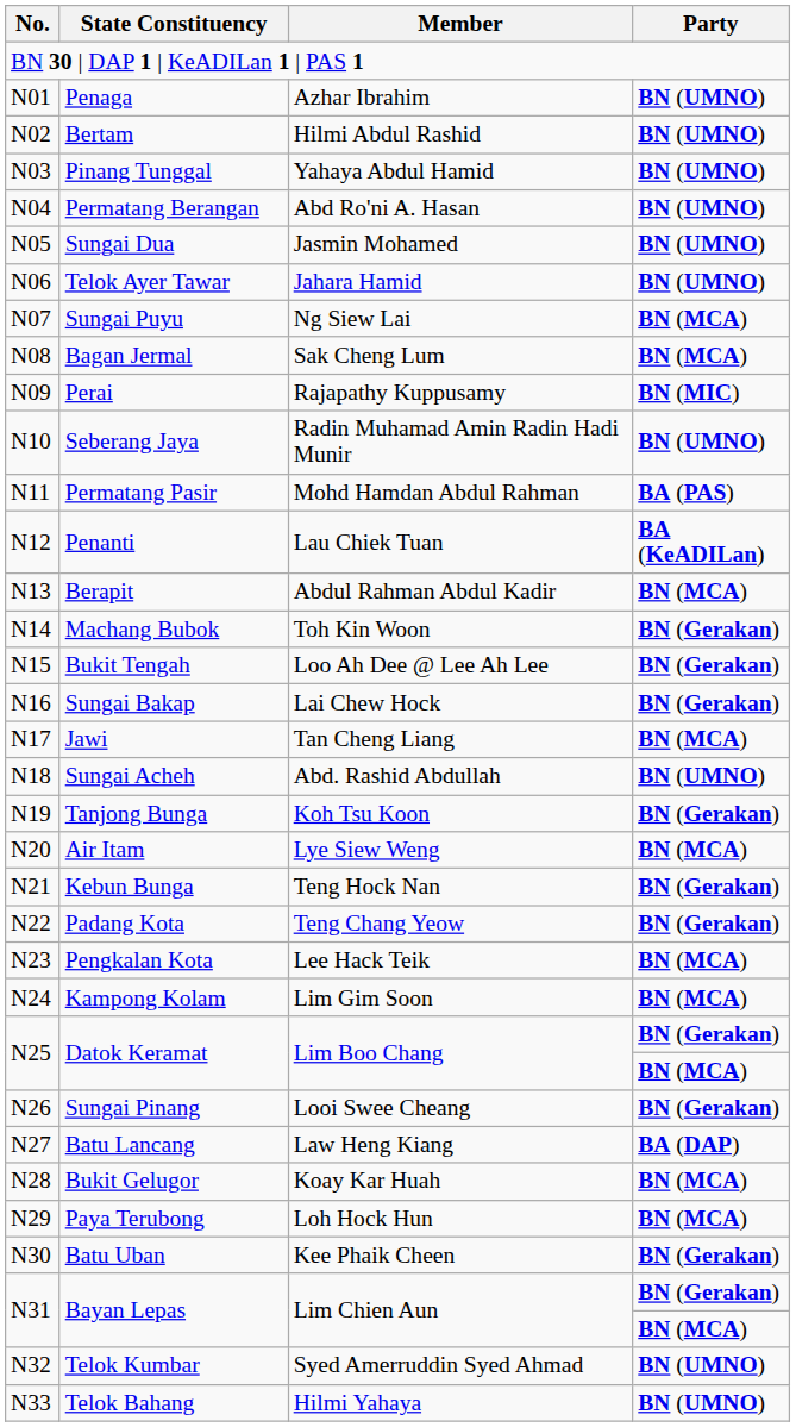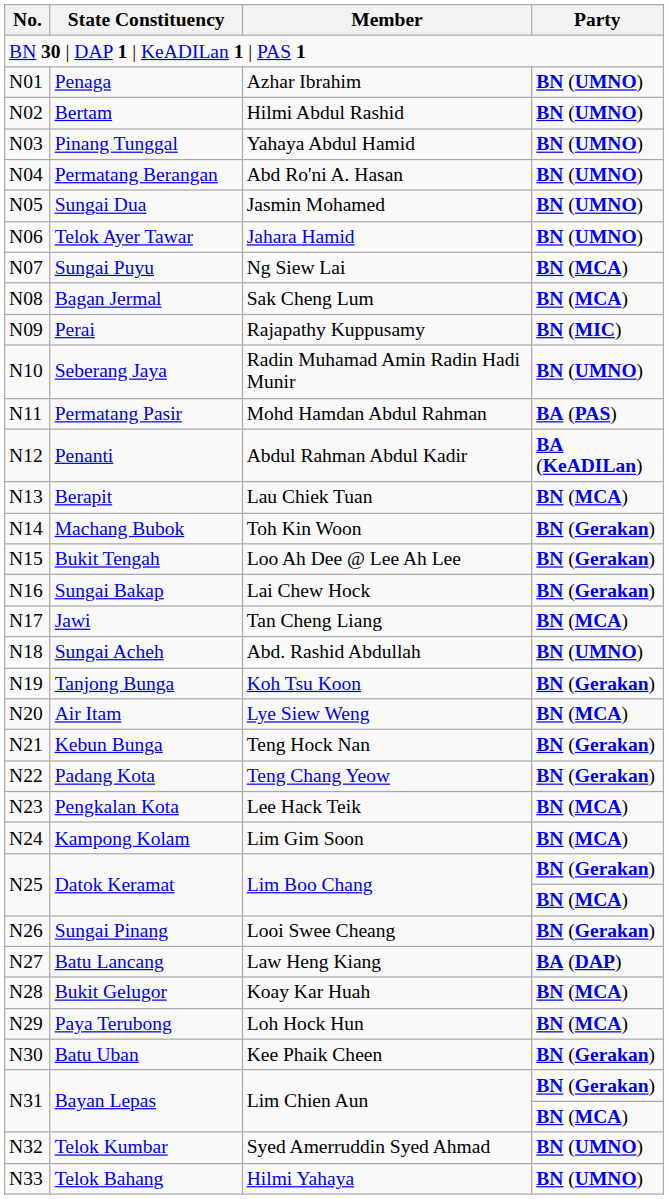Penanti | Member: Lau Chiek Tuan -> Abdul Rahman Abdul Kadir
Berapit | Member: Abdul Rahman Abdul Kadir -> Lau Chiek Tuan
